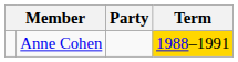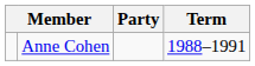Anne Cohen | Term: gold background -> no background
